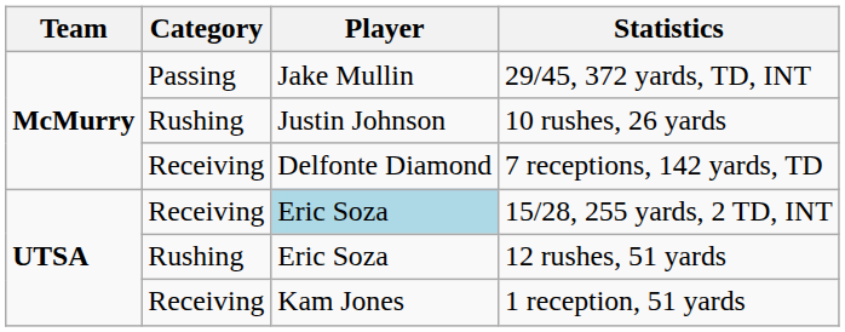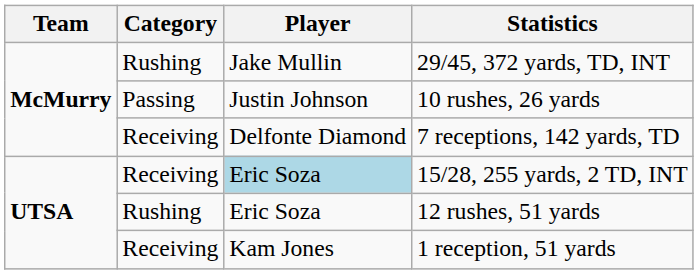29/45, 372 yards, TD, INT | Category: Passing -> Rushing
10 rushes, 26 yards | Category: Rushing -> Passing
